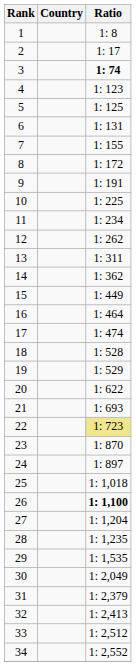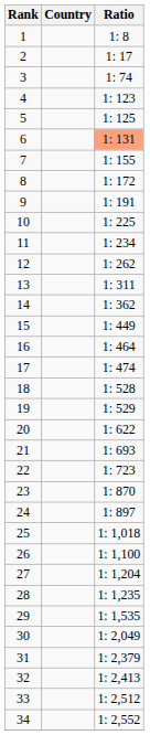3 | Ratio: bold -> normal
6 | Ratio: no background -> lightsalmon background
22 | Ratio: khaki background -> no background
26 | Ratio: bold -> normal
